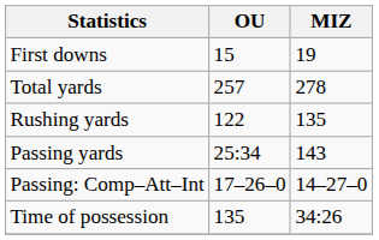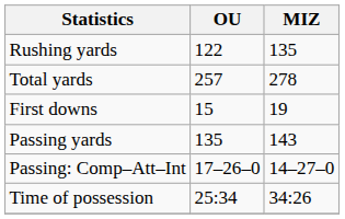rows swapped: First downs <-> Rushing yards
Passing yards | OU: 25:34 -> 135
Time of possession | OU: 135 -> 25:34
